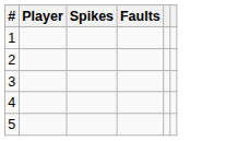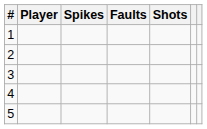+ column: Shots
